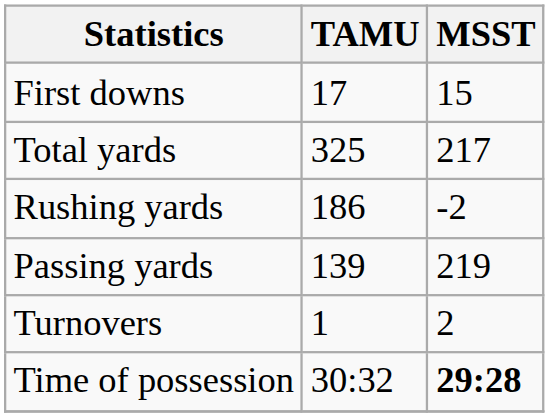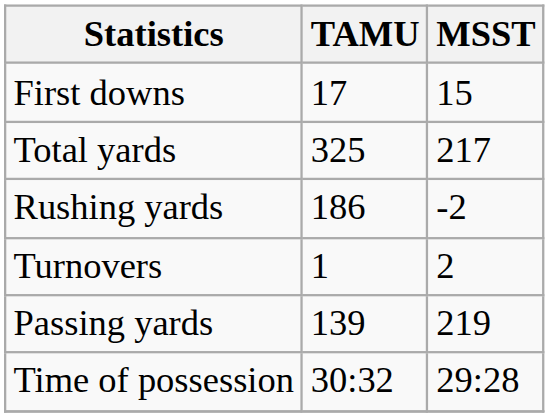rows swapped: Passing yards <-> Turnovers
Time of possession | MSST: bold -> normal
